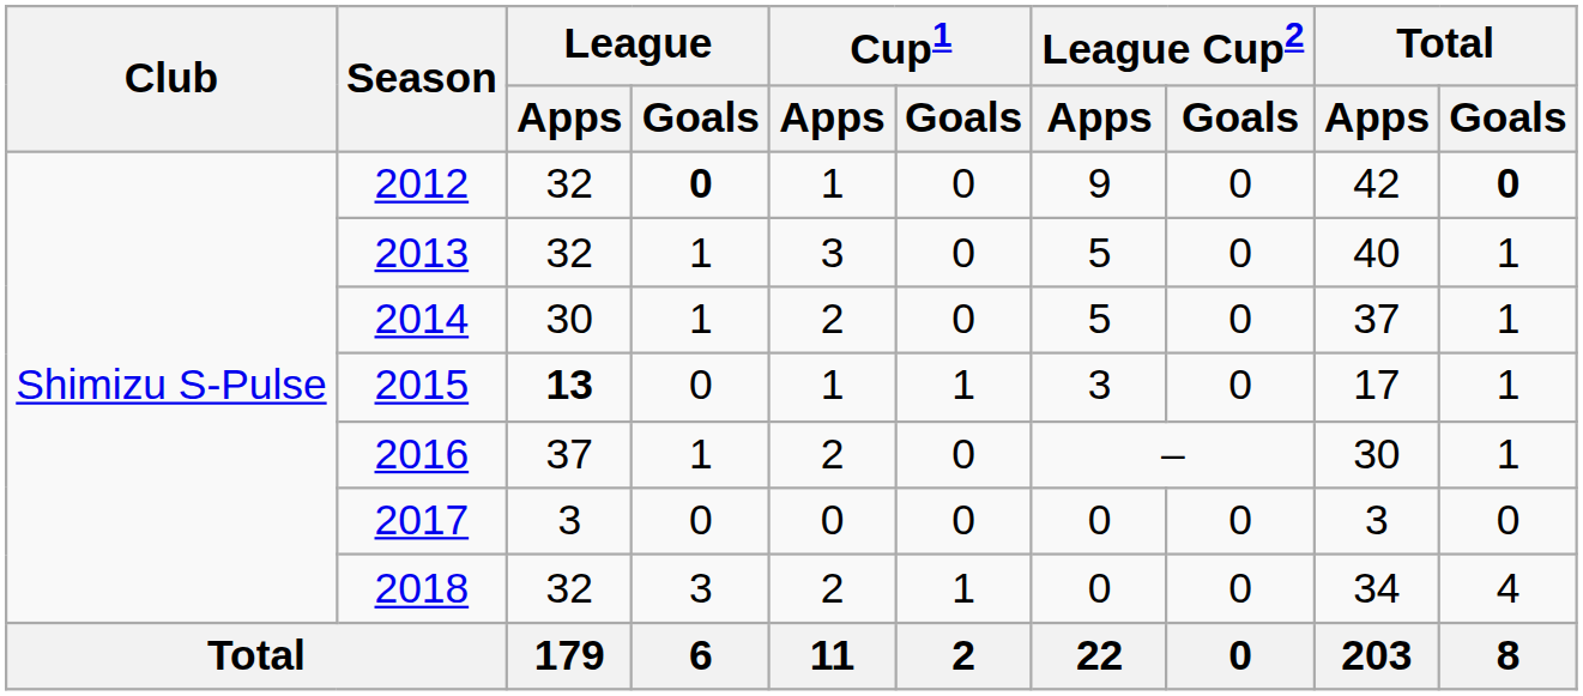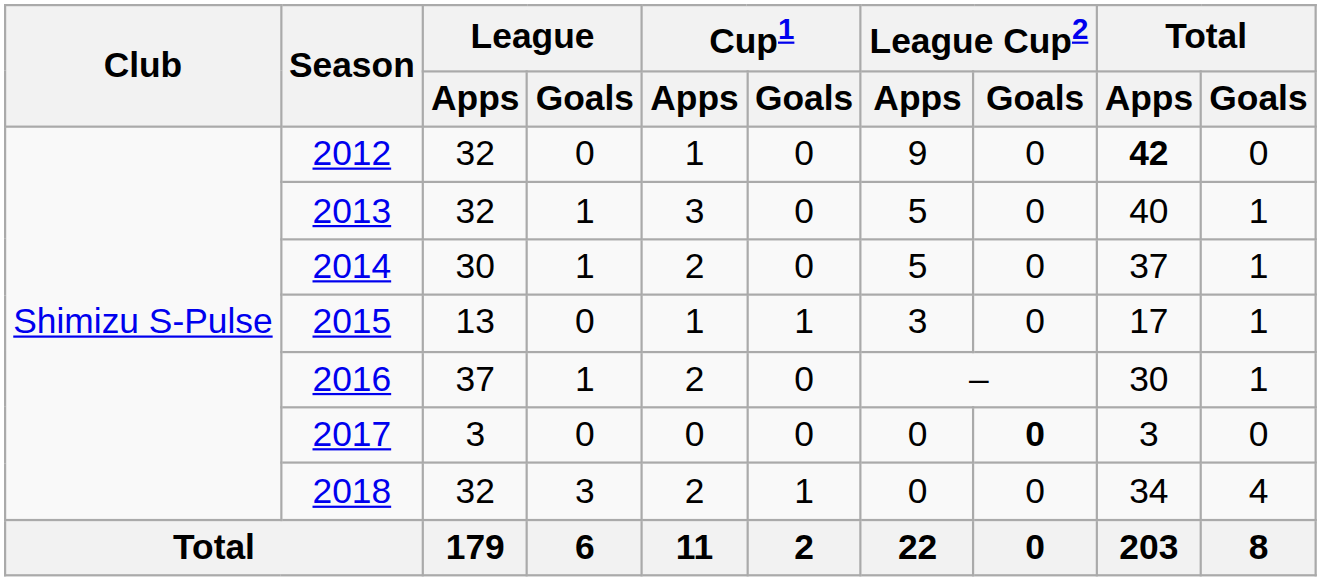2012 | League / Goals: bold -> normal
2012 | Total / Apps: normal -> bold
2012 | Total / Goals: bold -> normal
2015 | League / Apps: bold -> normal
2017 | League Cup2 / Goals: normal -> bold
